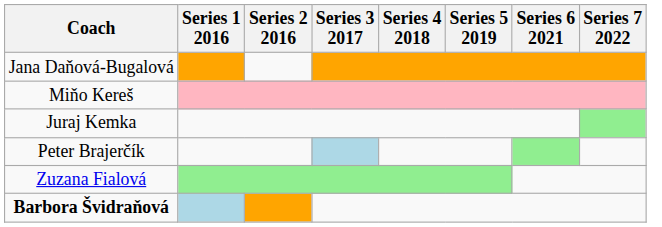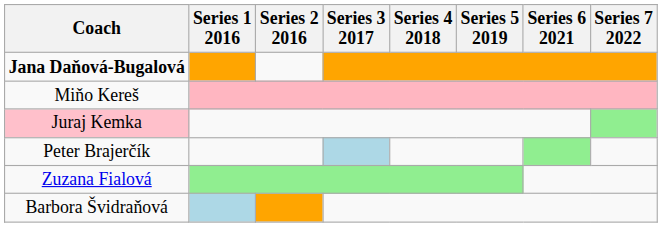Jana Daňová-Bugalová | Coach: normal -> bold
Juraj Kemka | Coach: no background -> pink background
Barbora Švidraňová | Coach: bold -> normal
